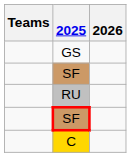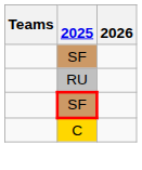- row: GS
